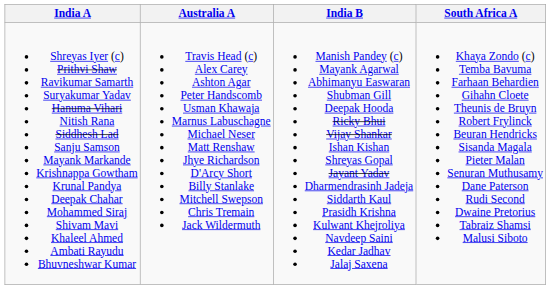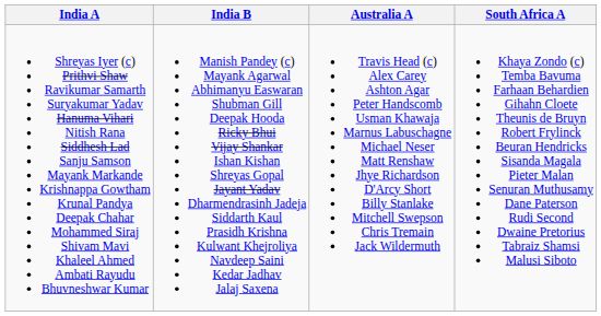columns swapped: India B <-> Australia A
